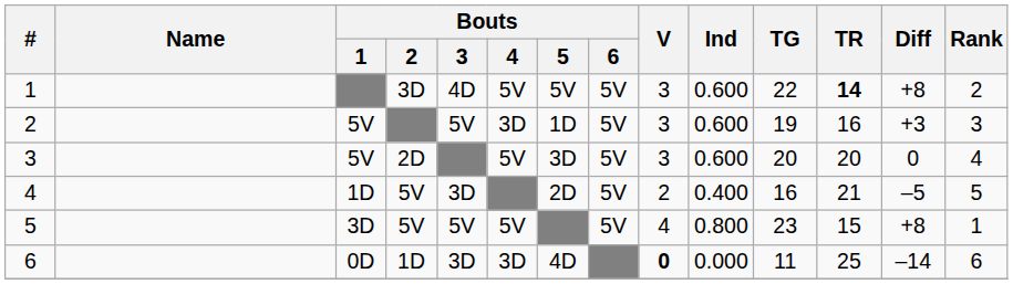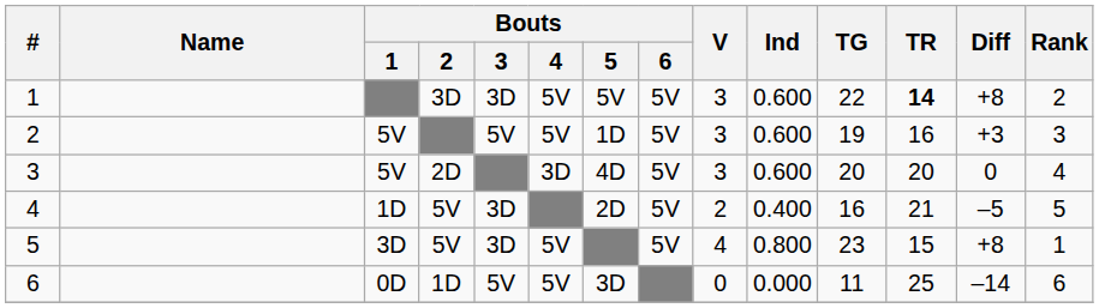row 3 | Bouts / 3: 4D -> 3D
row 4 | Bouts / 4: 3D -> 5V
row 5 | Bouts / 4: 5V -> 3D
row 5 | Bouts / 5: 3D -> 4D
row 7 | Bouts / 3: 5V -> 3D
row 8 | Bouts / 3: 3D -> 5V
row 8 | Bouts / 4: 3D -> 5V
row 8 | Bouts / 5: 4D -> 3D
row 8 | V: bold -> normal
